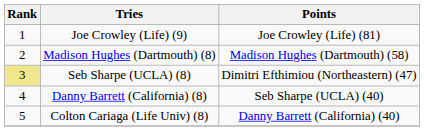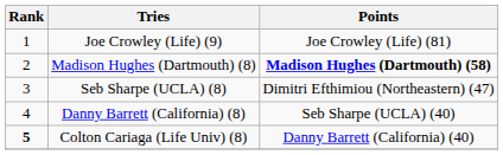Madison Hughes (Dartmouth) (8) | Points: normal -> bold
Seb Sharpe (UCLA) (8) | Rank: khaki background -> no background
Colton Cariaga (Life Univ) (8) | Rank: normal -> bold
